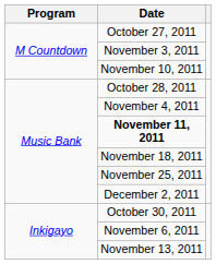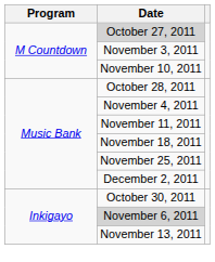October 27, 2011 | Date: no background -> lightgrey background
November 11, 2011 | Date: bold -> normal
November 6, 2011 | Date: no background -> lightgrey background
